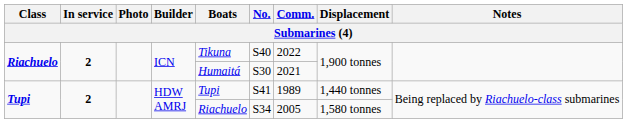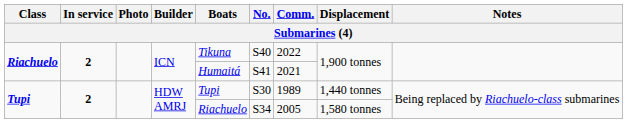row 4 | No.: S30 -> S41
row 5 | No.: S41 -> S30
